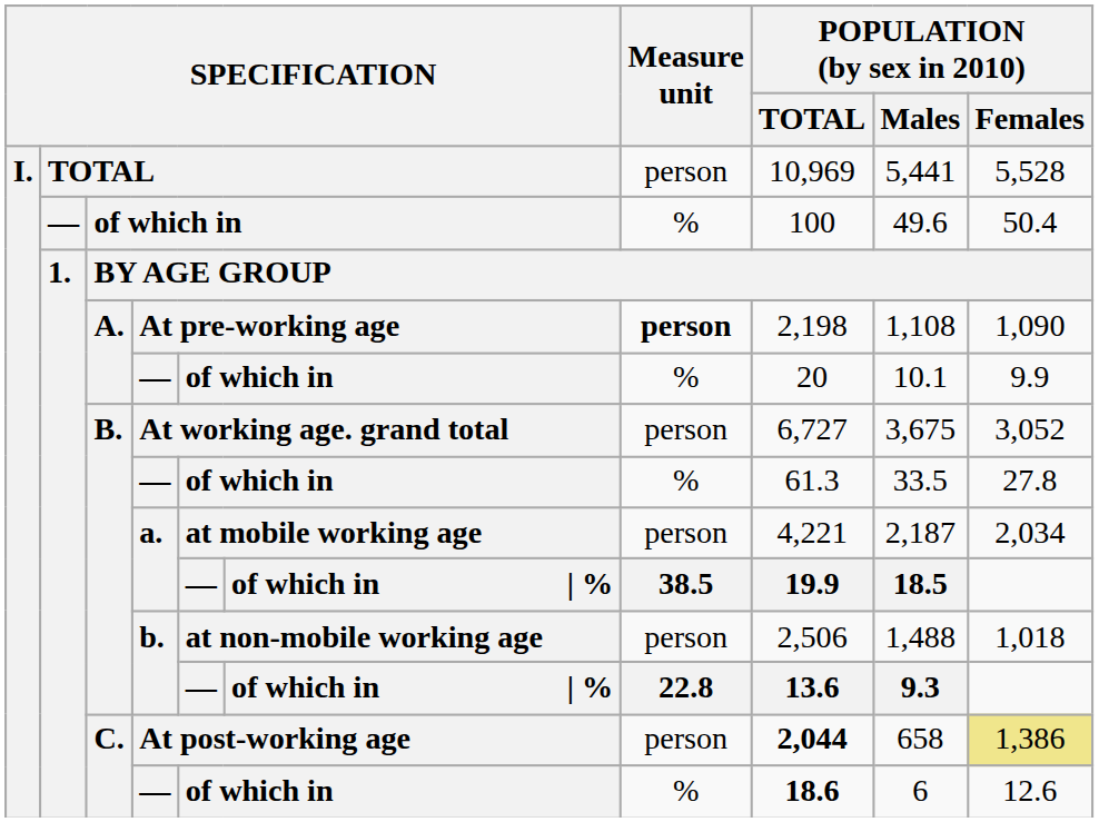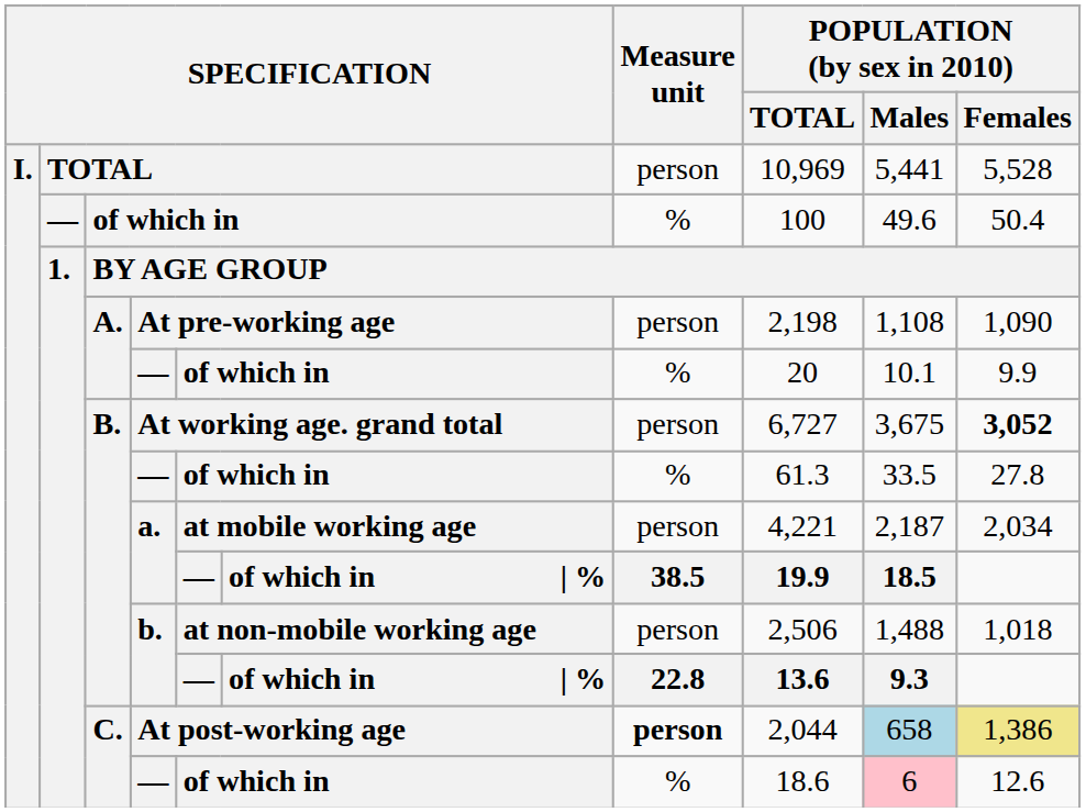At pre-working age | Measure unit: bold -> normal
At working age. grand total | POPULATION (by sex in 2010) / Females: normal -> bold
At post-working age | Measure unit: normal -> bold
At post-working age | POPULATION (by sex in 2010) / TOTAL: bold -> normal
At post-working age | POPULATION (by sex in 2010) / Males: no background -> lightblue background
C. / — | POPULATION (by sex in 2010) / TOTAL: bold -> normal
C. / — | POPULATION (by sex in 2010) / Males: no background -> pink background
